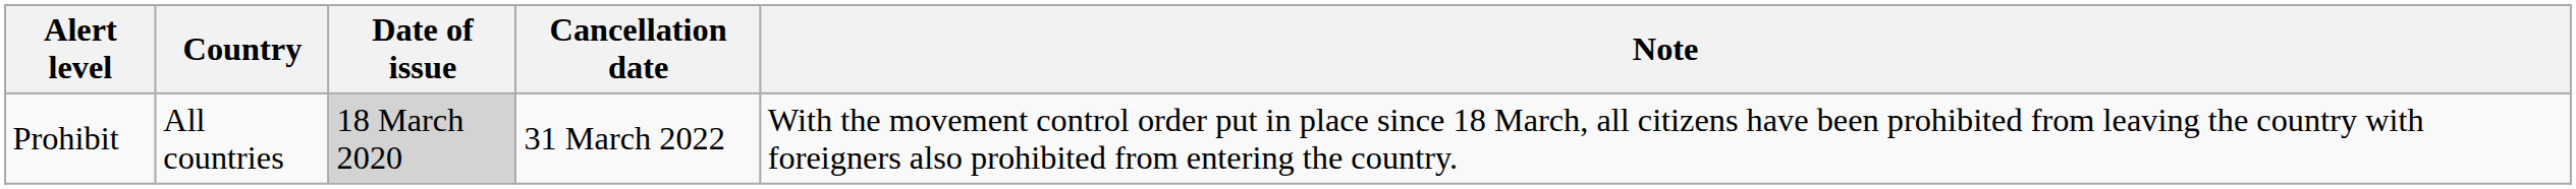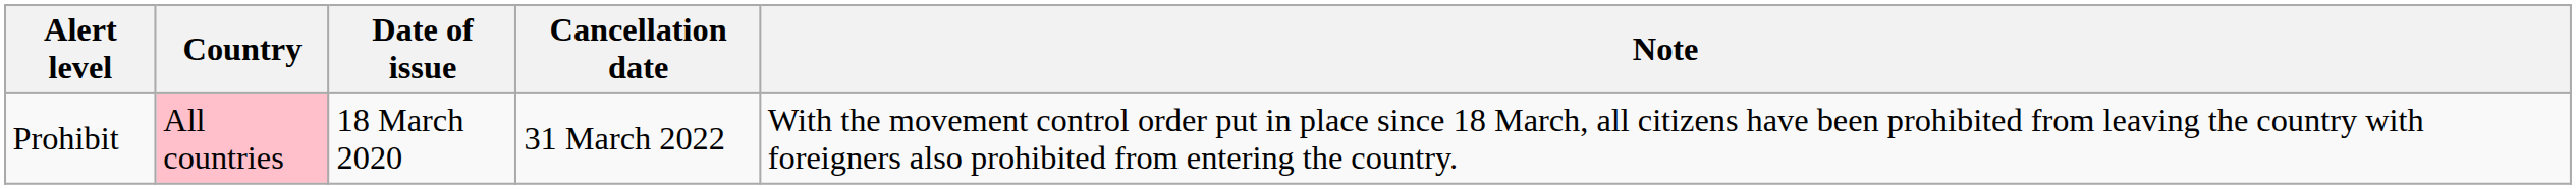row 2 | Country: no background -> pink background
row 2 | Date of issue: lightgrey background -> no background
